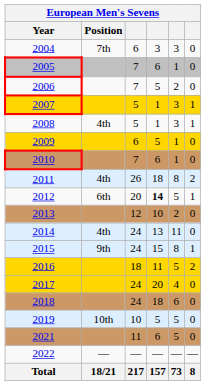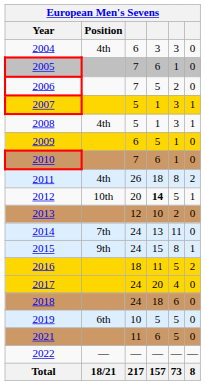2004 | Position: 7th -> 4th
2012 | Position: 6th -> 10th
2014 | Position: 4th -> 7th
2019 | Position: 10th -> 6th
